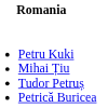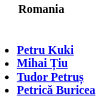row 2 | column 1: normal -> bold
